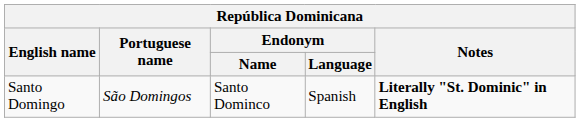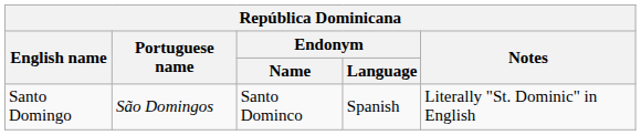Santo Domingo | Notes: bold -> normal
